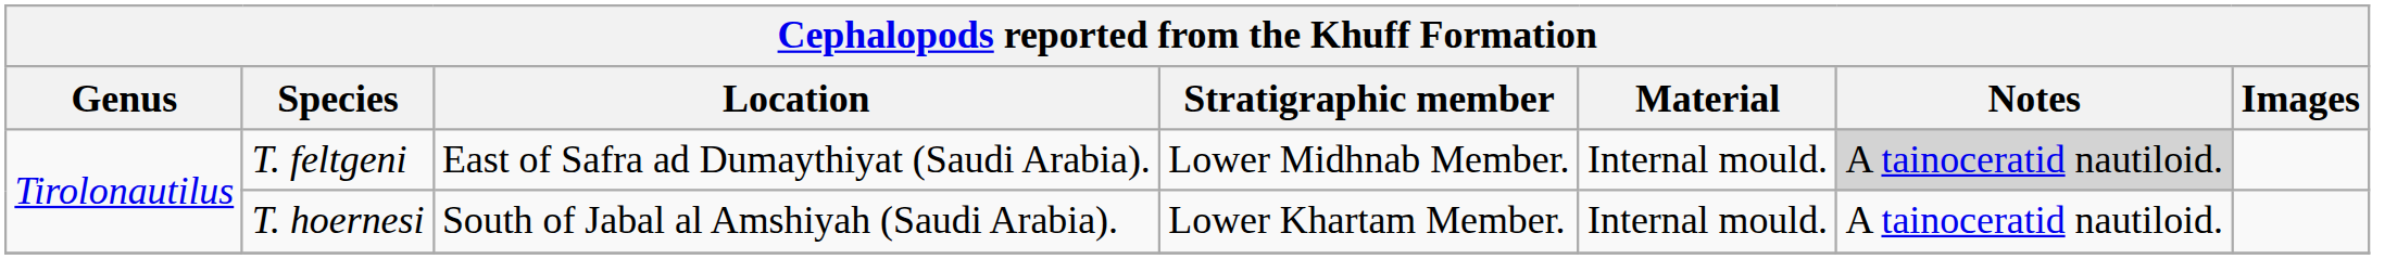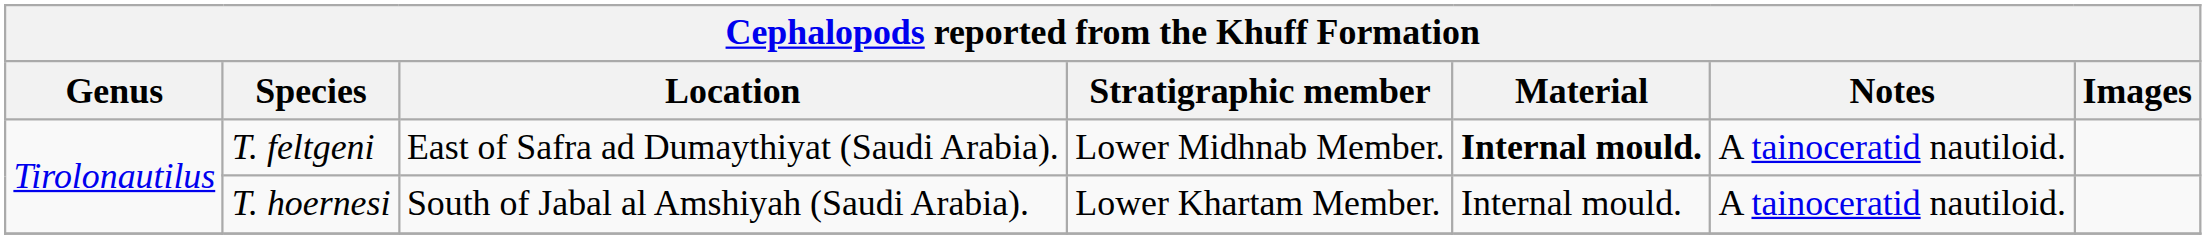T. feltgeni | Material: normal -> bold
T. feltgeni | Notes: lightgrey background -> no background
